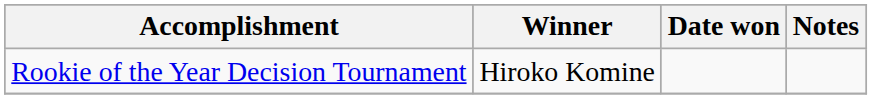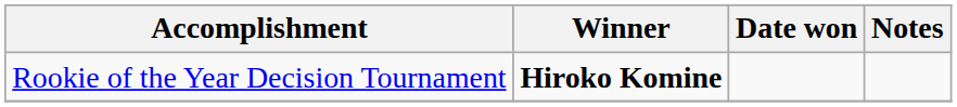Rookie of the Year Decision Tournament | Winner: normal -> bold
